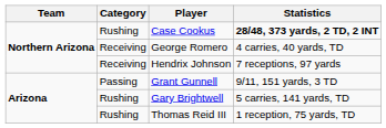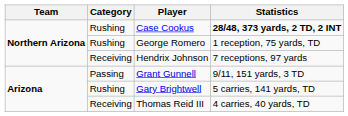George Romero | Category: Receiving -> Rushing
George Romero | Statistics: 4 carries, 40 yards, TD -> 1 reception, 75 yards, TD
Thomas Reid III | Category: Rushing -> Receiving
Thomas Reid III | Statistics: 1 reception, 75 yards, TD -> 4 carries, 40 yards, TD
